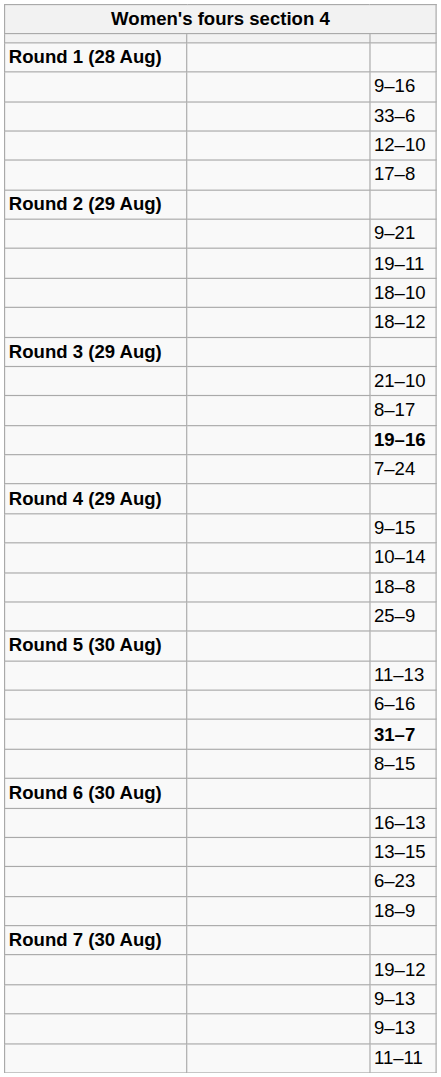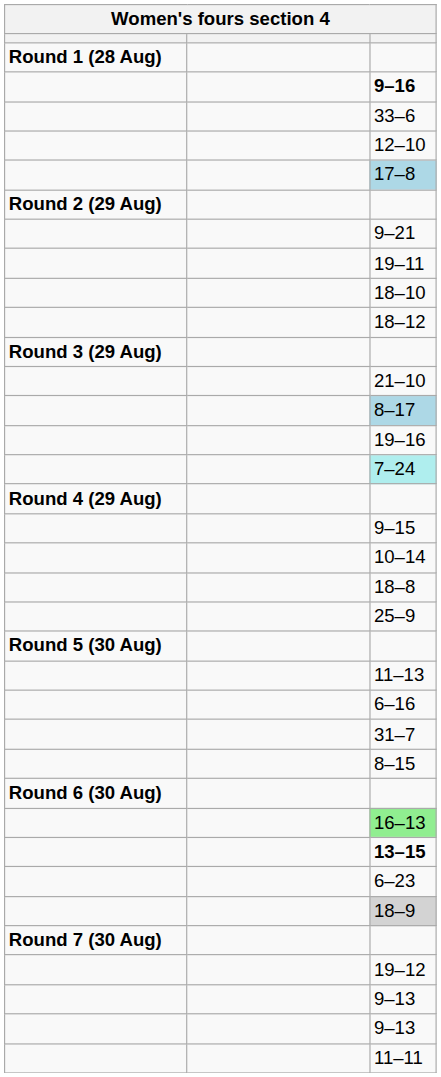9–16 | column 3: normal -> bold
17–8 | column 3: no background -> lightblue background
8–17 | column 3: no background -> lightblue background
19–16 | column 3: bold -> normal
7–24 | column 3: no background -> paleturquoise background
31–7 | column 3: bold -> normal
16–13 | column 3: no background -> lightgreen background
13–15 | column 3: normal -> bold
18–9 | column 3: no background -> lightgrey background
